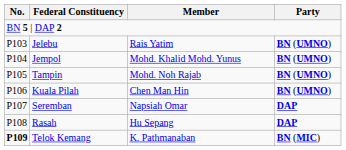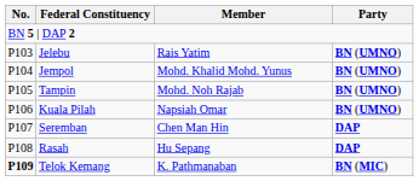Kuala Pilah | Member: Chen Man Hin -> Napsiah Omar
Seremban | Member: Napsiah Omar -> Chen Man Hin
